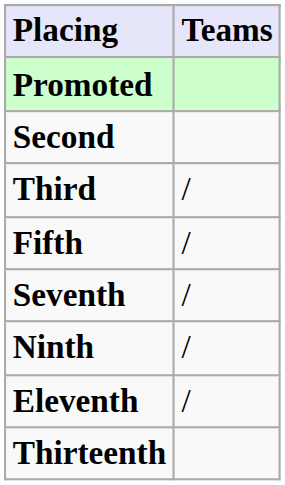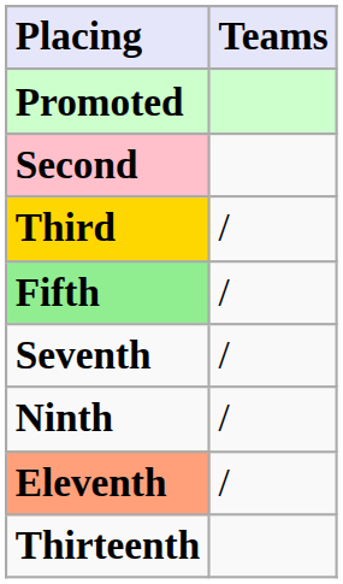Second | Placing: no background -> pink background
Third | Placing: no background -> gold background
Fifth | Placing: no background -> lightgreen background
Eleventh | Placing: no background -> lightsalmon background
